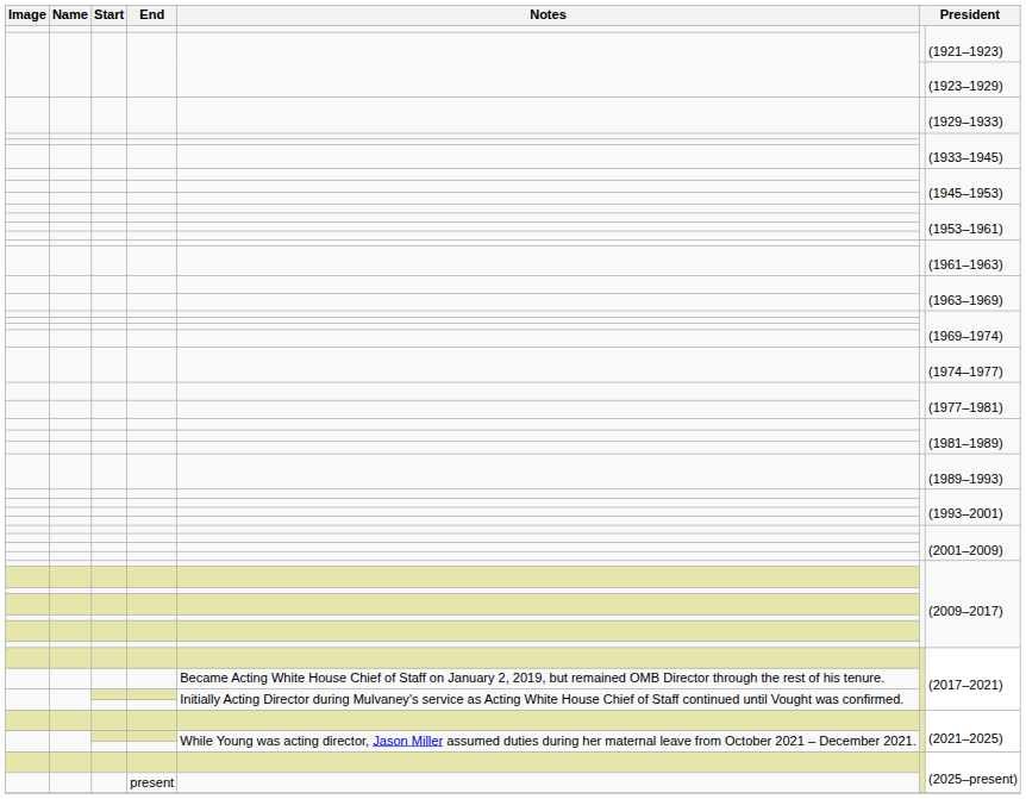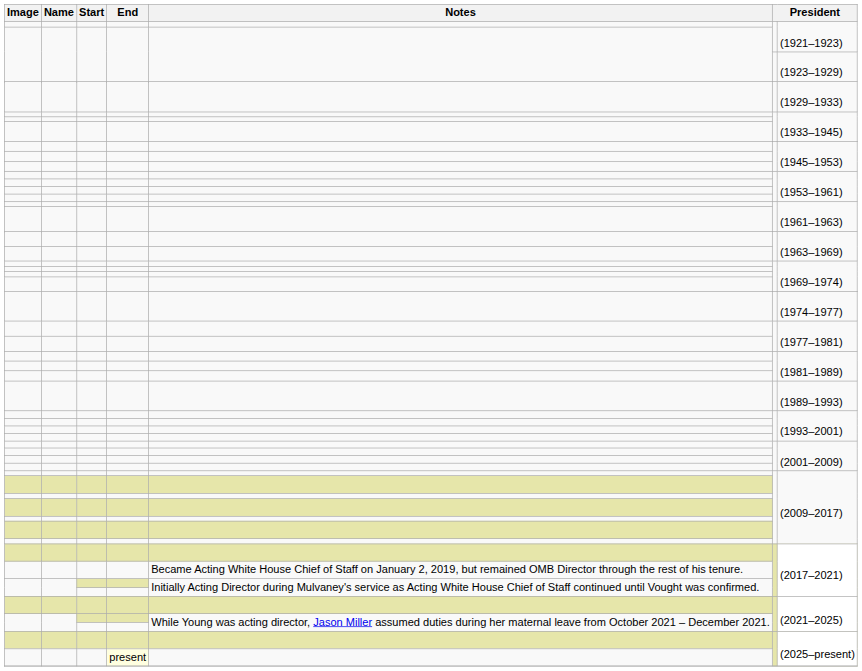present | End: no background -> lightyellow background
